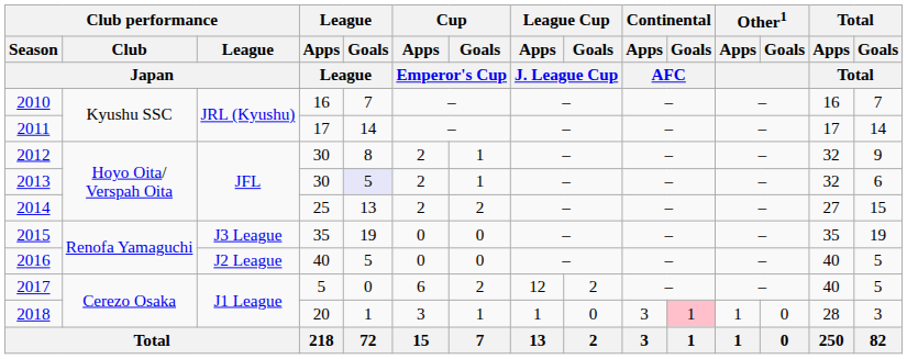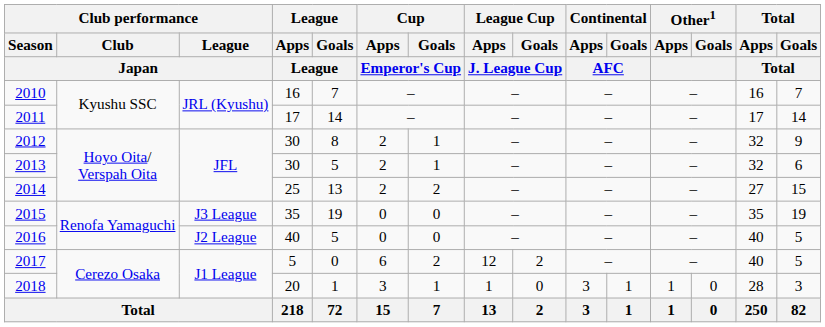2013 | League / Goals / League: lavender background -> no background
2018 | Continental / Goals / AFC: pink background -> no background
